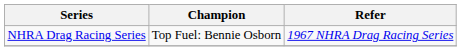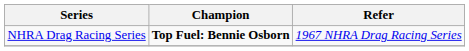NHRA Drag Racing Series | Champion: normal -> bold
